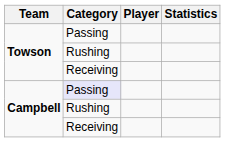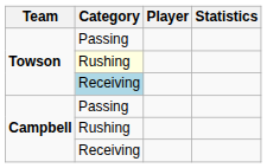Towson / Rushing | Category: no background -> lightyellow background
Towson / Receiving | Category: no background -> lightblue background
Campbell / Passing | Category: lavender background -> no background
